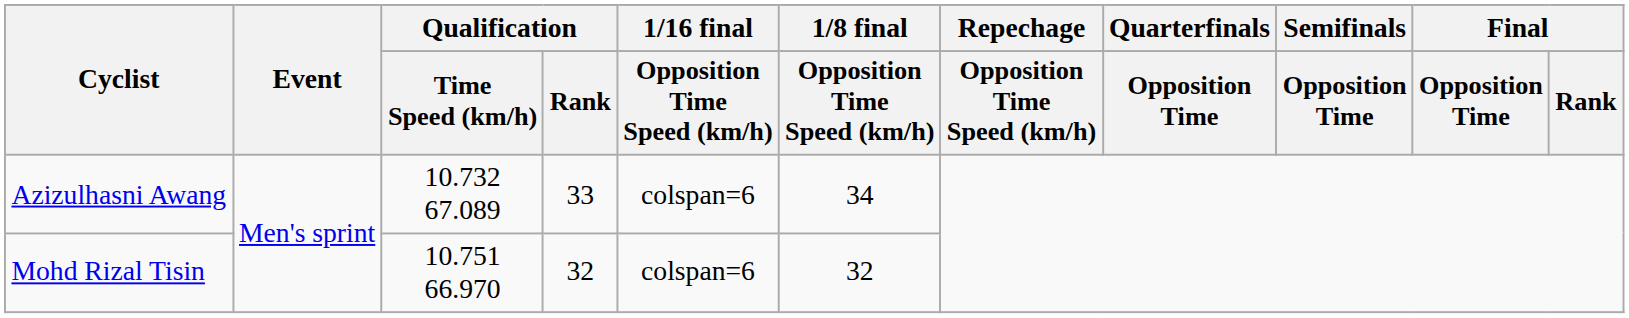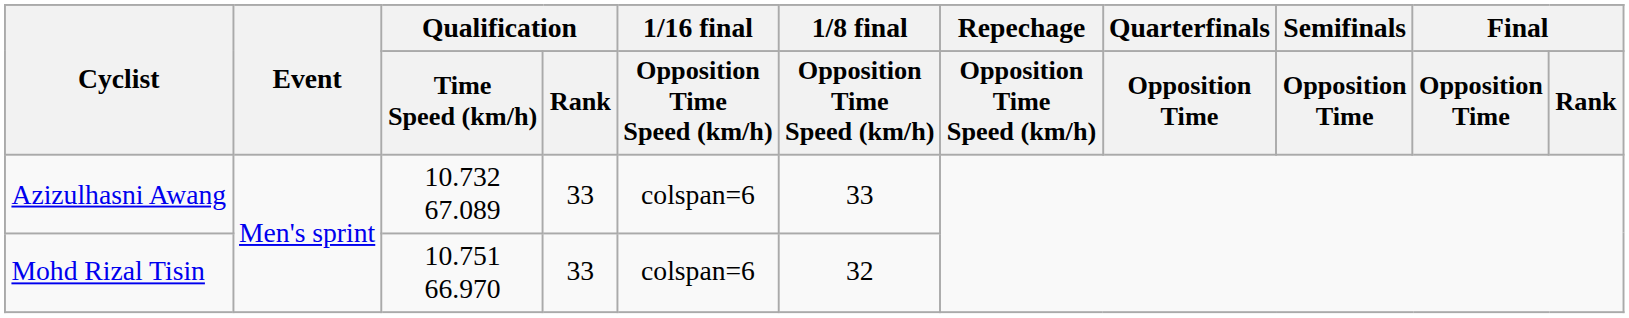Azizulhasni Awang | 1/8 final / Opposition Time Speed (km/h): 34 -> 33
Mohd Rizal Tisin | Qualification / Rank: 32 -> 33
